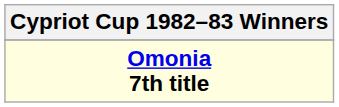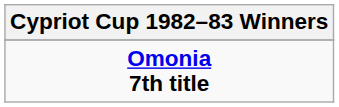row 2 | column 1: lightyellow background -> no background
